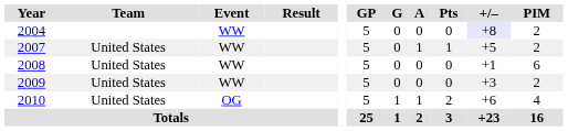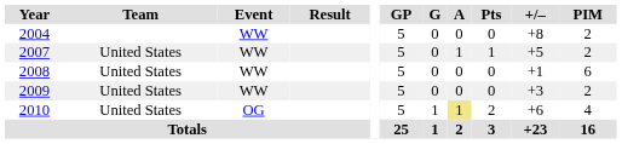2004 | +/–: lavender background -> no background
2010 | A: no background -> khaki background
